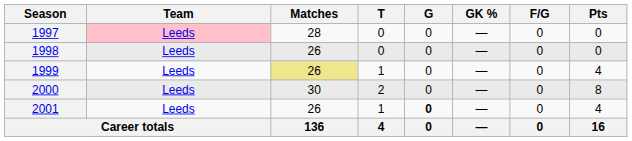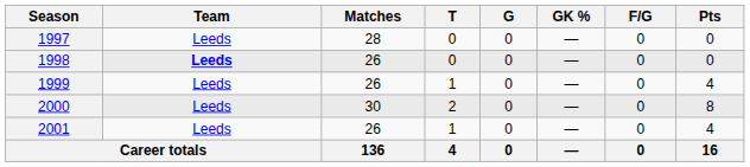1997 | Team: pink background -> no background
1998 | Team: normal -> bold
1999 | Matches: khaki background -> no background
2001 | G: bold -> normal
